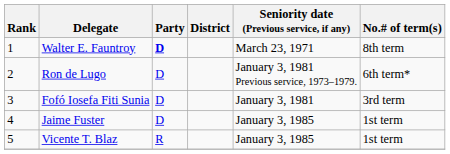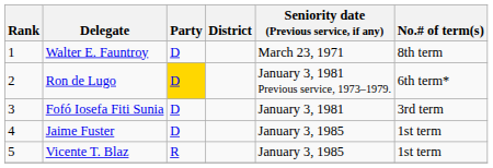Walter E. Fauntroy | Party: bold -> normal
Ron de Lugo | Party: no background -> gold background
